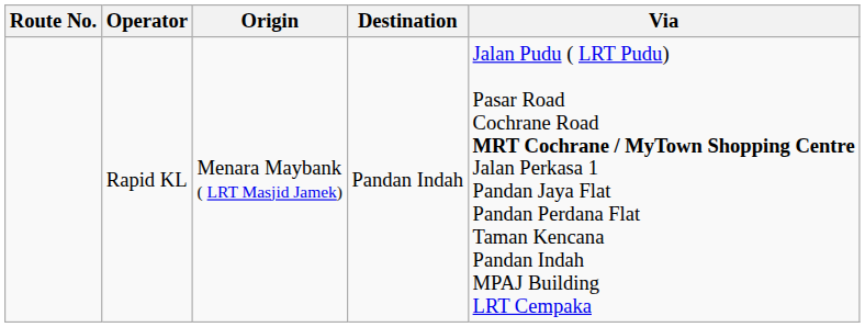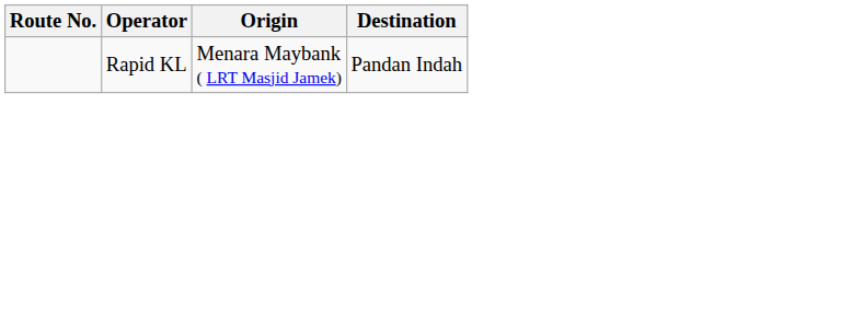- column: Via | Jalan Pudu ( LRT Pudu) Pasar Road Cochrane Road MRT Cochrane / MyTown Shopping Centre Jalan Perkasa 1 Pandan Jaya Flat Pandan Perdana Flat Taman Kencana Pandan Indah MPAJ Building LRT Cempaka
